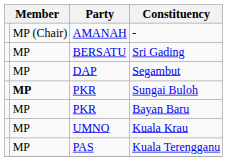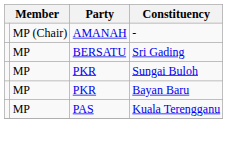- row: MP | DAP | Segambut
Sungai Buloh | column 2: bold -> normal
- row: MP | UMNO | Kuala Krau
